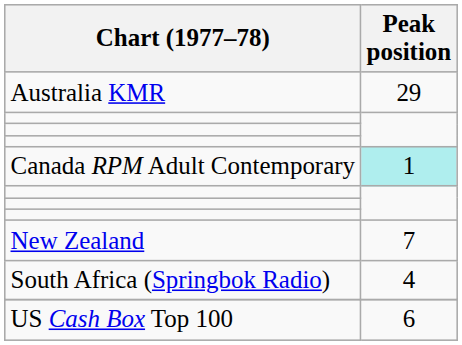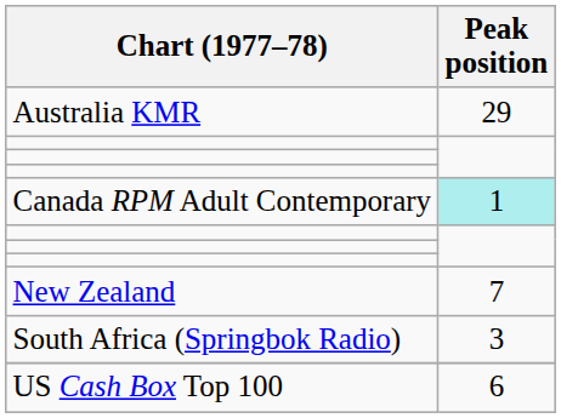row 11 | Peak position: 4 -> 3
